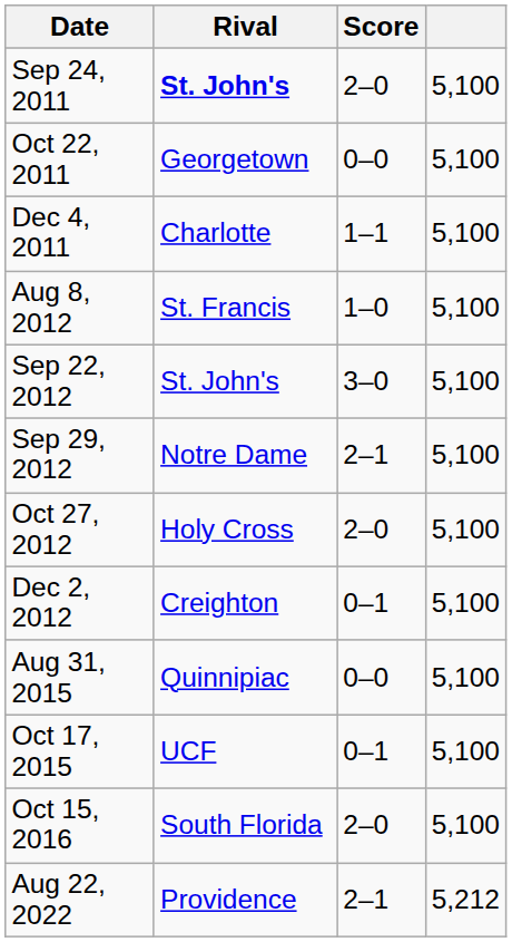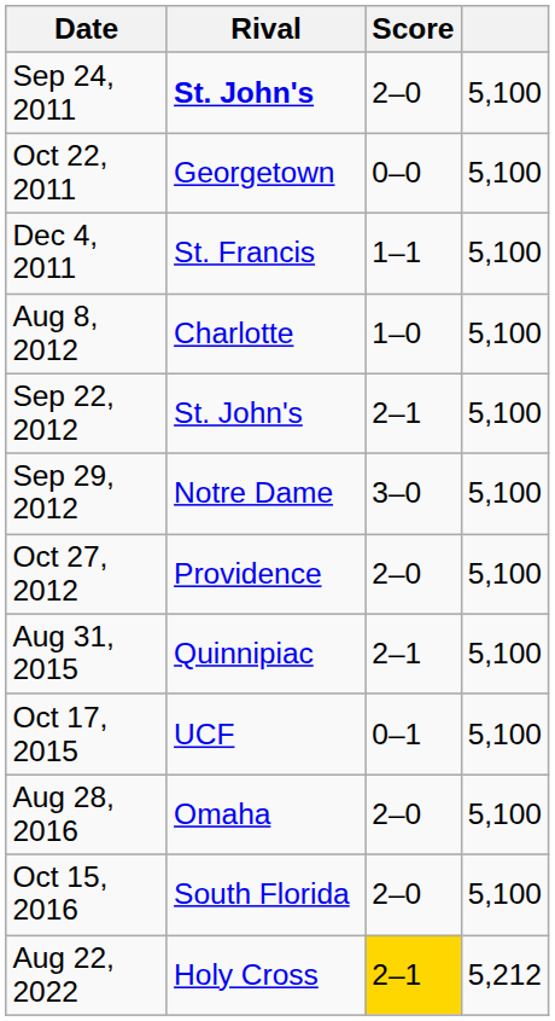Dec 4, 2011 | Rival: Charlotte -> St. Francis
Aug 8, 2012 | Rival: St. Francis -> Charlotte
Sep 22, 2012 | Score: 3–0 -> 2–1
Sep 29, 2012 | Score: 2–1 -> 3–0
Oct 27, 2012 | Rival: Holy Cross -> Providence
- row: Dec 2, 2012 | Creighton | 0–1 | 5,100
Aug 31, 2015 | Score: 0–0 -> 2–1
+ row: Aug 28, 2016 | Omaha | 2–0 | 5,100
Aug 22, 2022 | Rival: Providence -> Holy Cross
Aug 22, 2022 | Score: no background -> gold background
